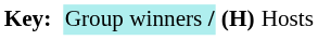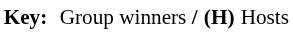Key: | column 2: paleturquoise background -> no background
